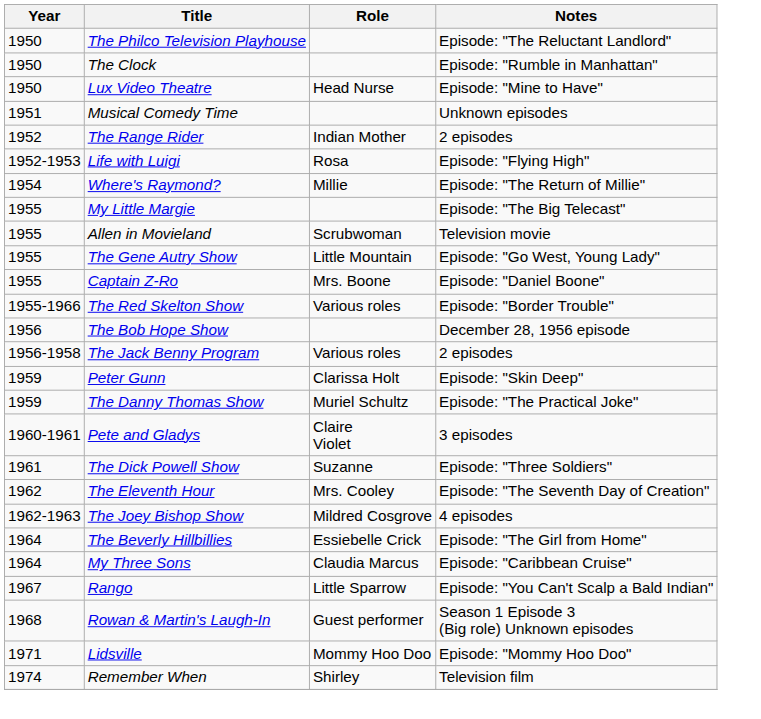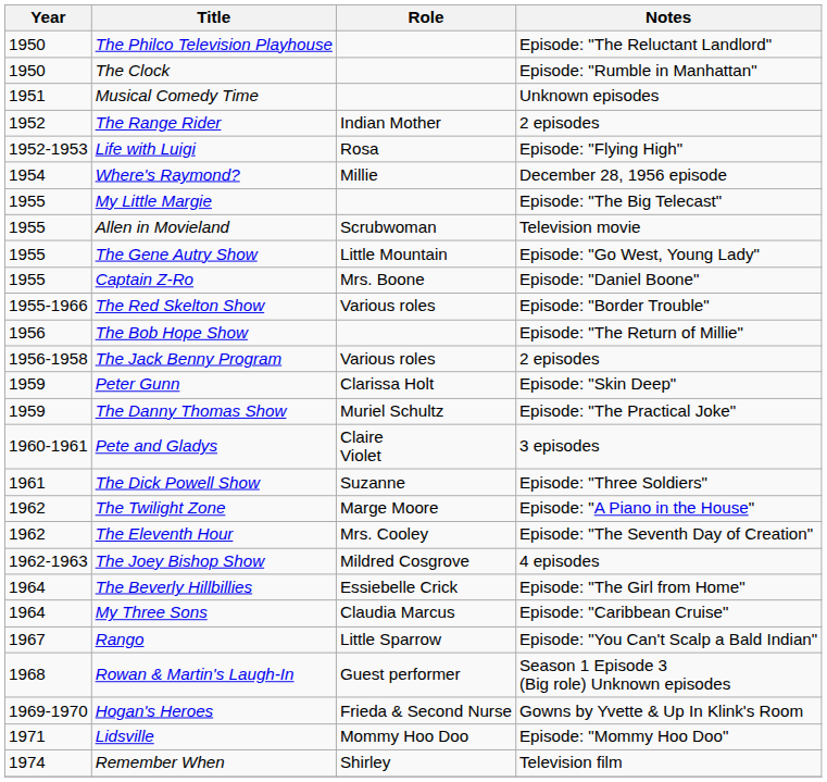- row: 1950 | Lux Video Theatre | Head Nurse | Episode: "Mine to Have"
Where's Raymond? | Notes: Episode: "The Return of Millie" -> December 28, 1956 episode
The Bob Hope Show | Notes: December 28, 1956 episode -> Episode: "The Return of Millie"
+ row: 1962 | The Twilight Zone | Marge Moore | Episode: "A Piano in the House"
+ row: 1969-1970 | Hogan's Heroes | Frieda & Second Nurse | Gowns by Yvette & Up In Klink's Room
